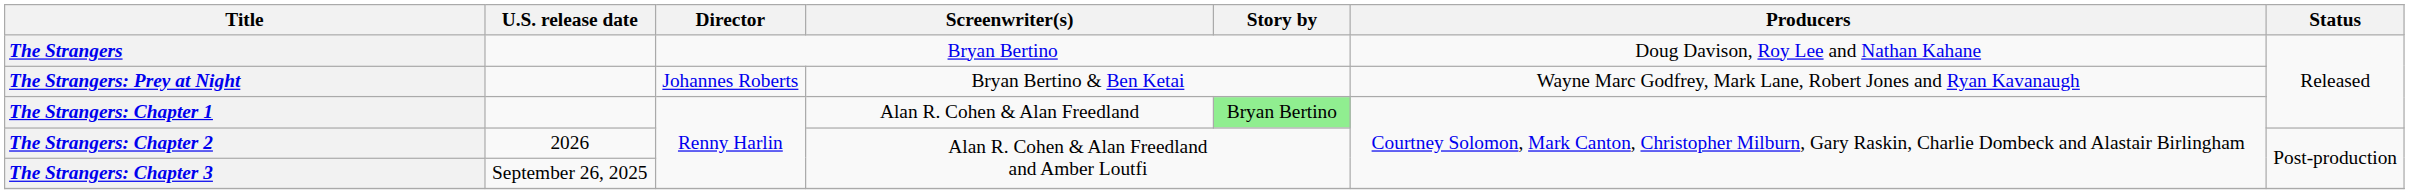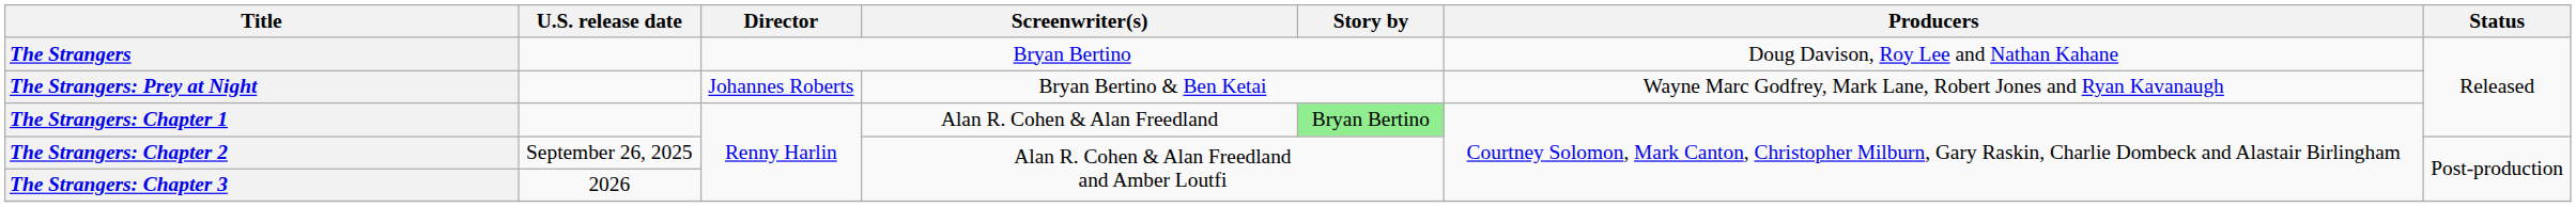The Strangers: Chapter 2 | U.S. release date: 2026 -> September 26, 2025
The Strangers: Chapter 3 | U.S. release date: September 26, 2025 -> 2026
